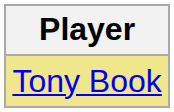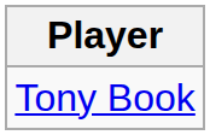row 2 | column 1: khaki background -> no background
